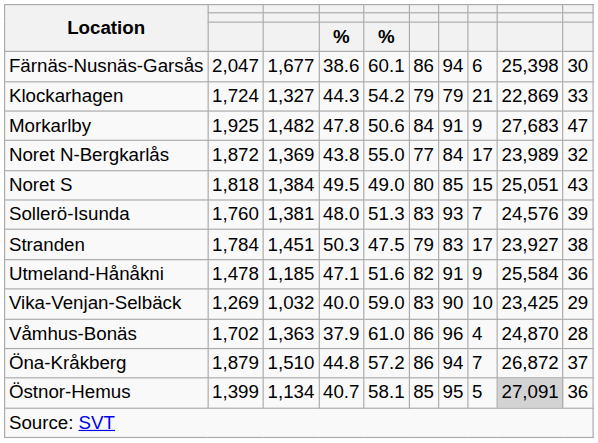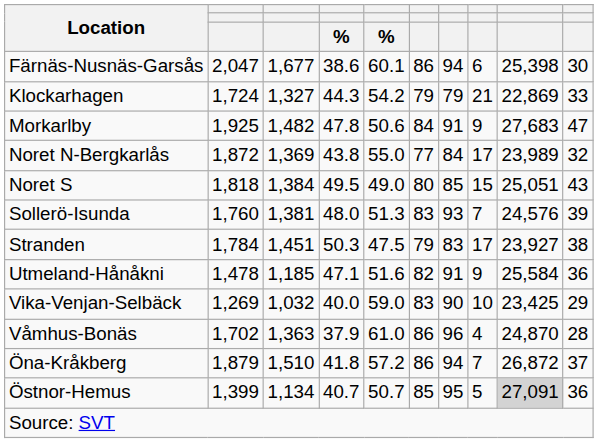Öna-Kråkberg | column 4: 44.8 -> 41.8
Östnor-Hemus | column 5: 58.1 -> 50.7
